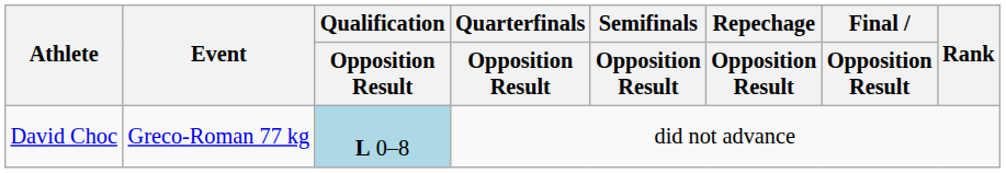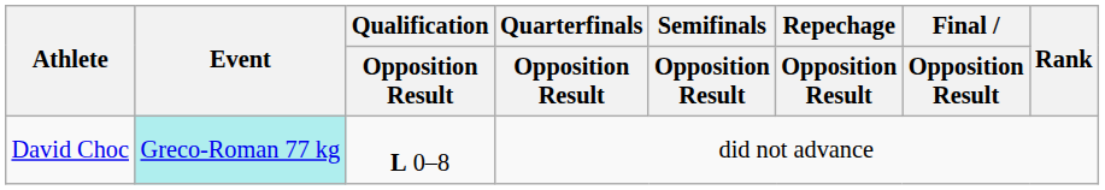David Choc | Event: no background -> paleturquoise background
David Choc | Qualification / Opposition Result: lightblue background -> no background
